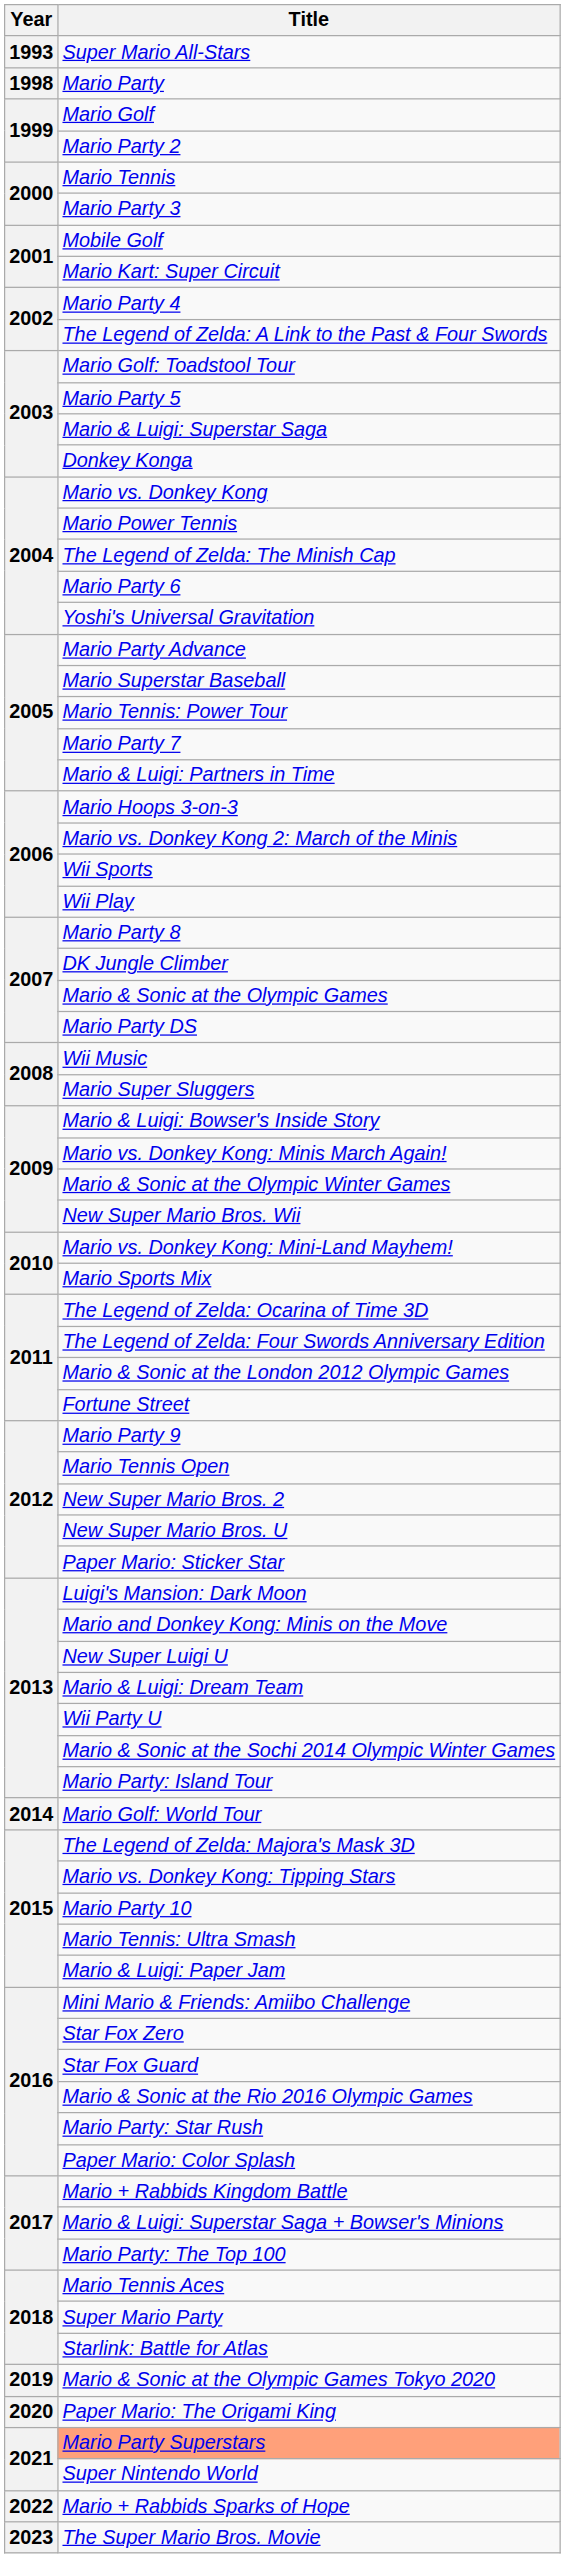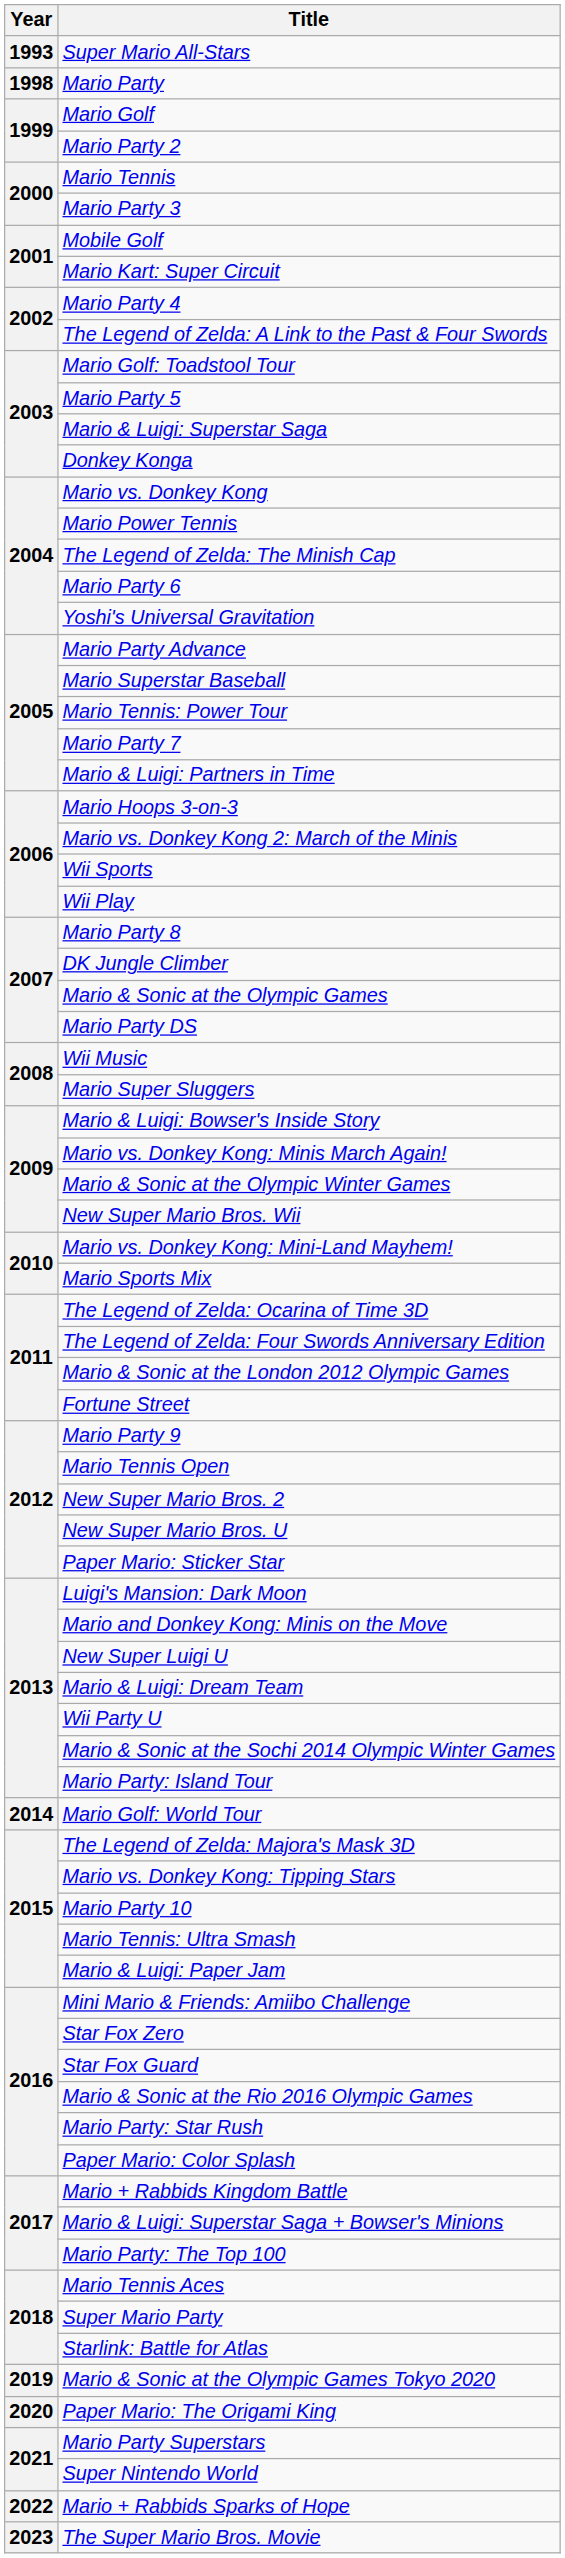Mario Party Superstars | Title: lightsalmon background -> no background
